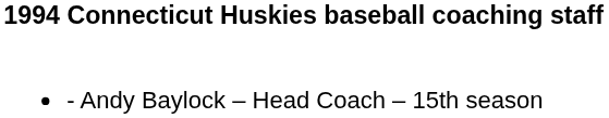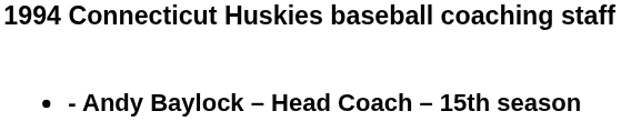- Andy Baylock – Head Coach – 15th season | column 1: normal -> bold
